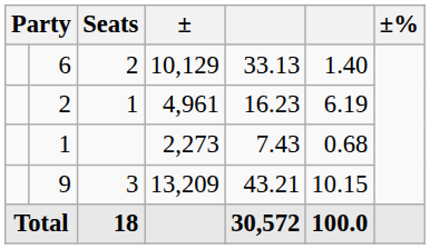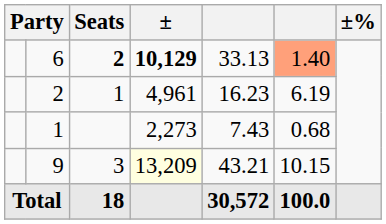6 | Seats: normal -> bold
6 | ±: normal -> bold
6 | column 6: no background -> lightsalmon background
9 | ±: no background -> lightyellow background
